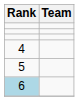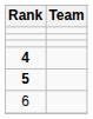row 5 | Rank: normal -> bold
row 6 | Rank: normal -> bold
row 7 | Rank: lightblue background -> no background
